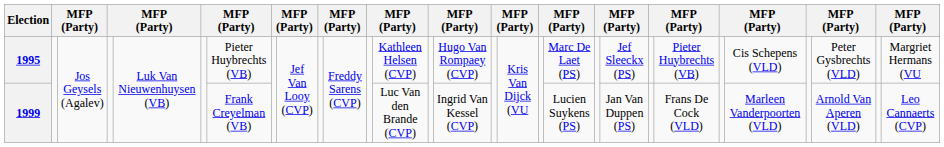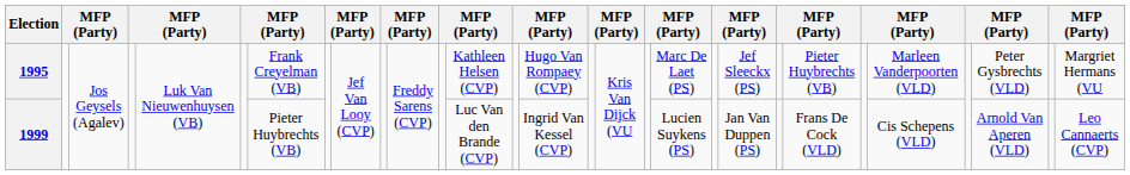1995 | column 7: Pieter Huybrechts (VB) -> Frank Creyelman (VB)
1995 | column 25: Cis Schepens (VLD) -> Marleen Vanderpoorten (VLD)
1999 | column 7: Frank Creyelman (VB) -> Pieter Huybrechts (VB)
1999 | column 25: Marleen Vanderpoorten (VLD) -> Cis Schepens (VLD)
